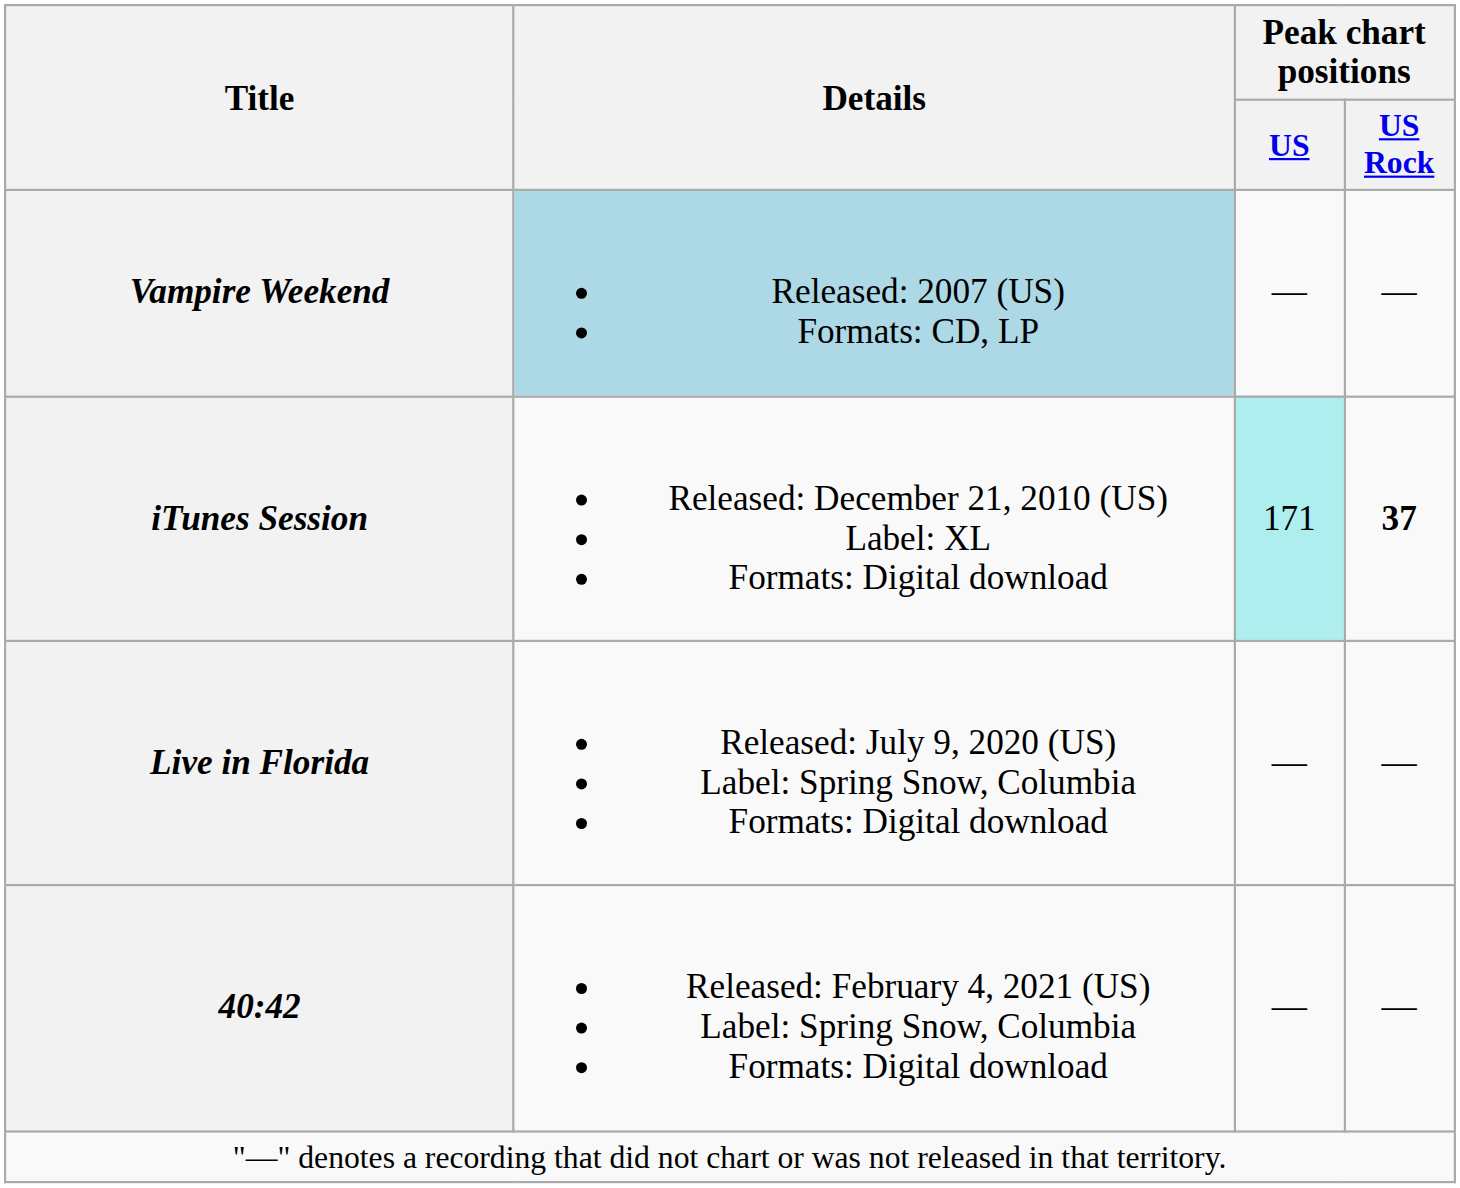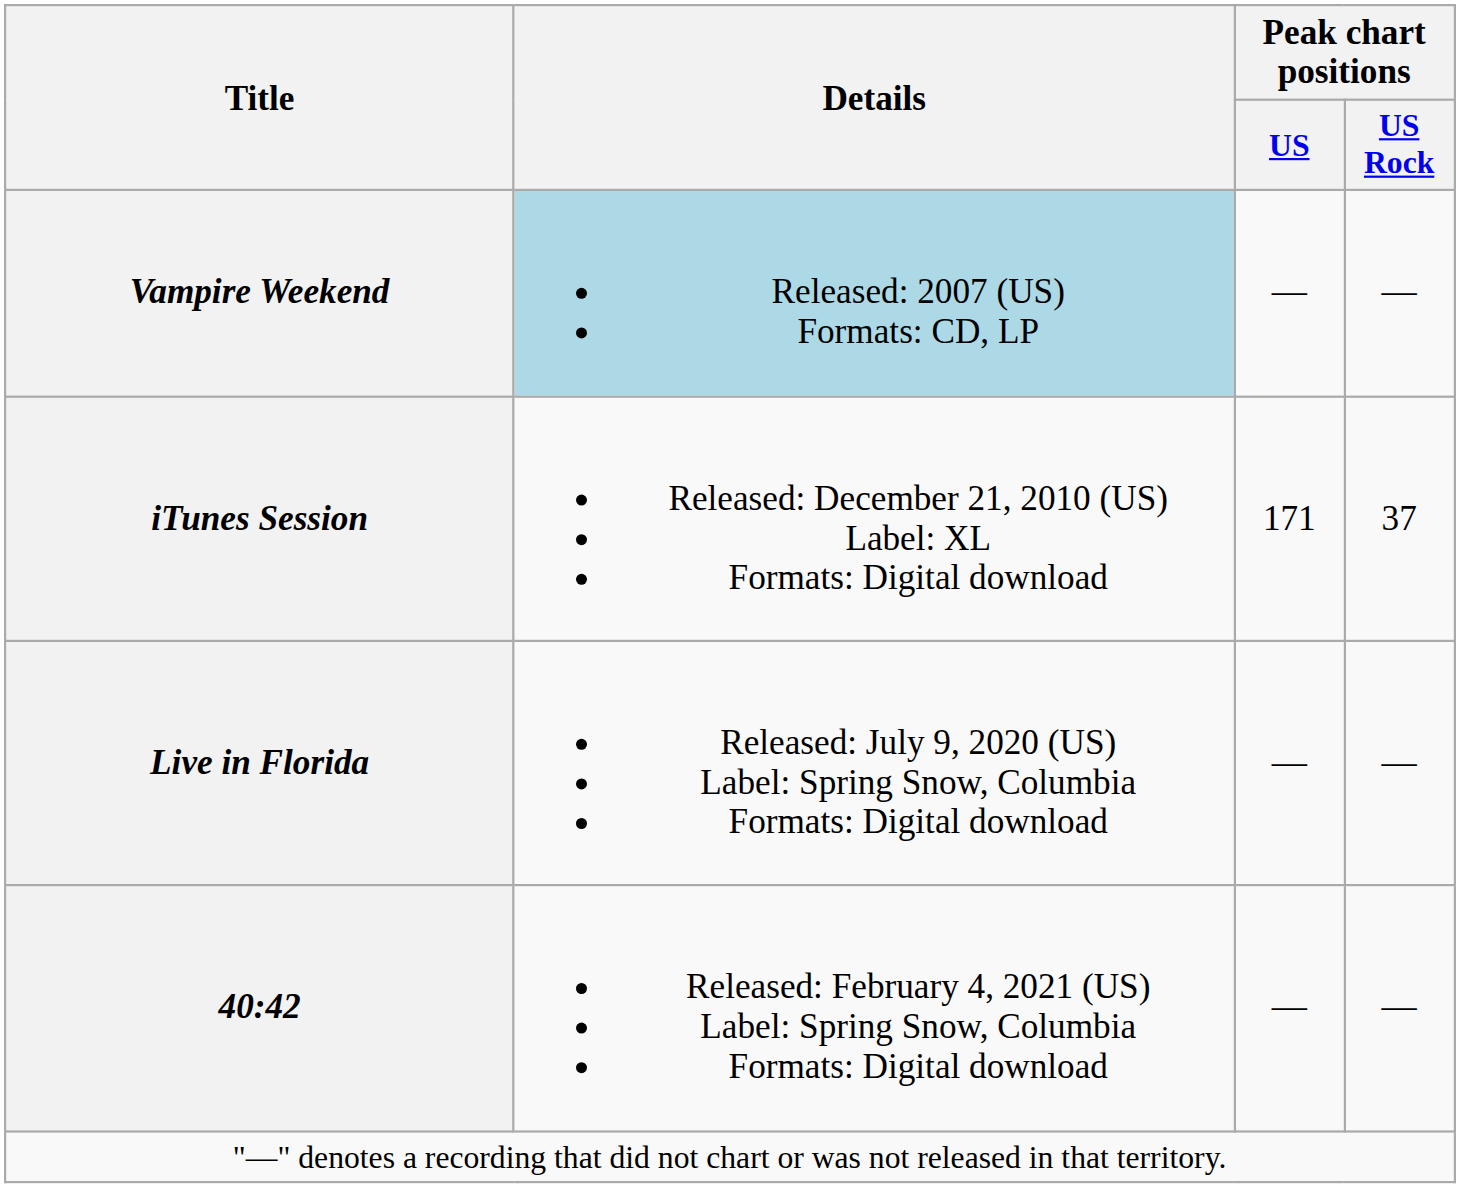iTunes Session | Peak chart positions / US: paleturquoise background -> no background
iTunes Session | Peak chart positions / US Rock: bold -> normal
